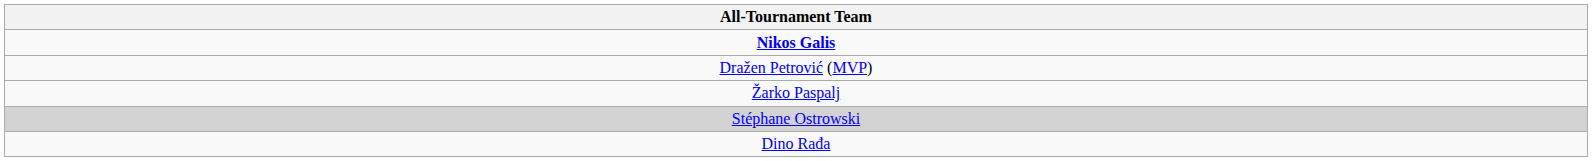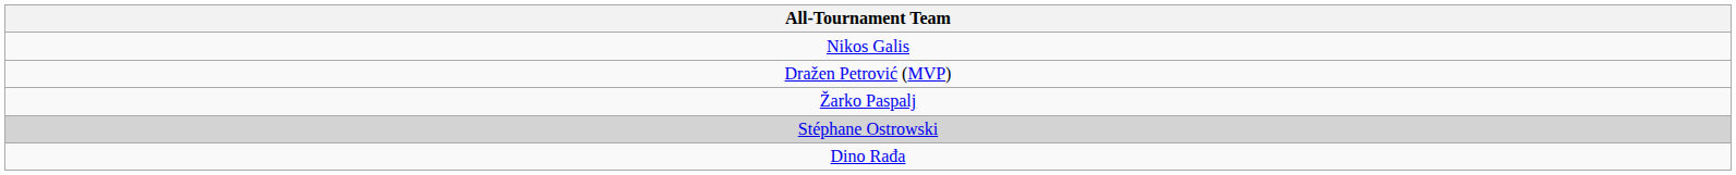row 2 | column 1: bold -> normal
